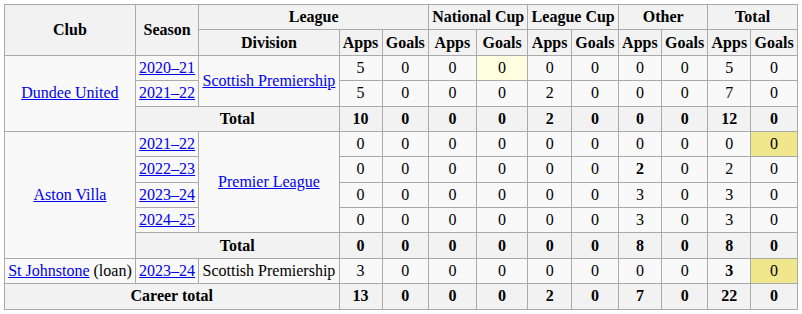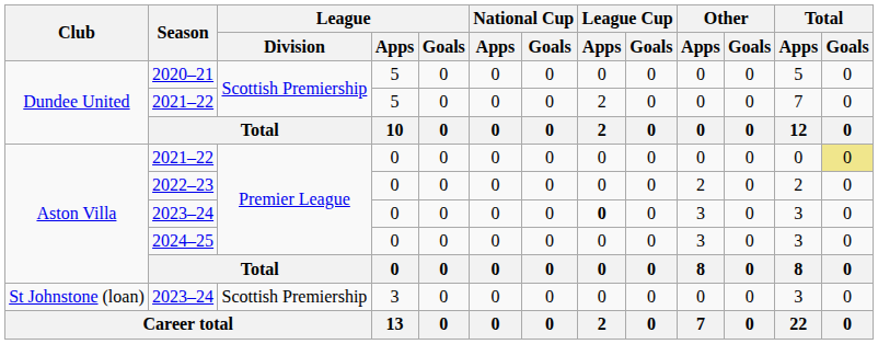2020–21 | National Cup / Goals: lightyellow background -> no background
2022–23 | Other / Apps: bold -> normal
Aston Villa / 2023–24 | League Cup / Apps: normal -> bold
St Johnstone (loan) / 2023–24 | Total / Apps: bold -> normal
St Johnstone (loan) / 2023–24 | Total / Goals: khaki background -> no background
